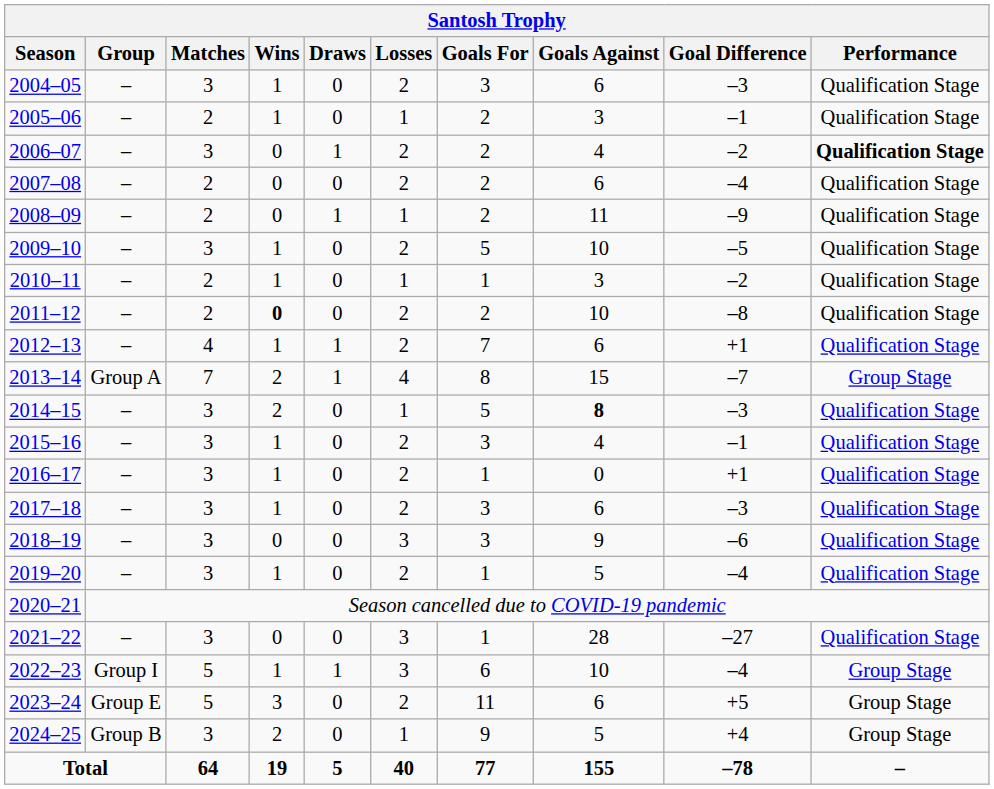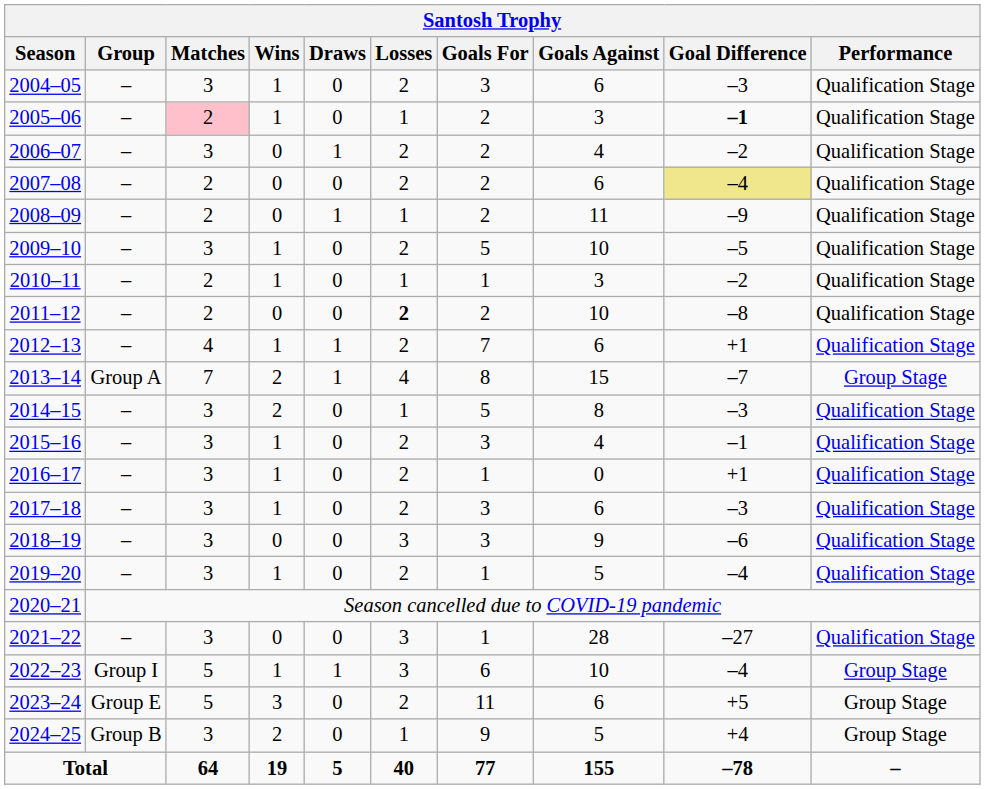2005–06 | Matches: no background -> pink background
2005–06 | Goal Difference: normal -> bold
2006–07 | Performance: bold -> normal
2007–08 | Goal Difference: no background -> khaki background
2011–12 | Wins: bold -> normal
2011–12 | Losses: normal -> bold
2014–15 | Goals Against: bold -> normal
